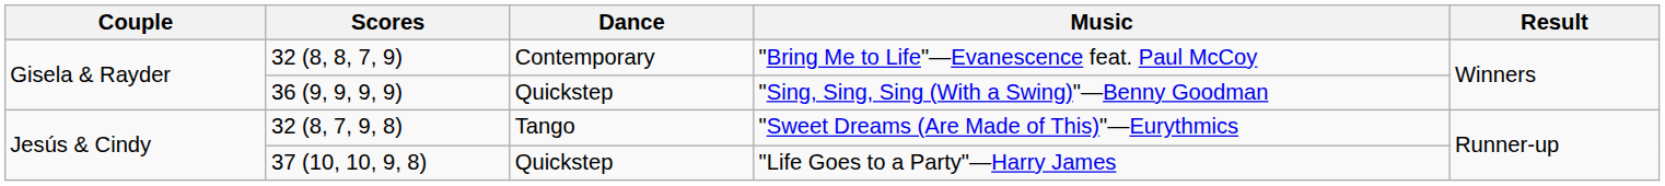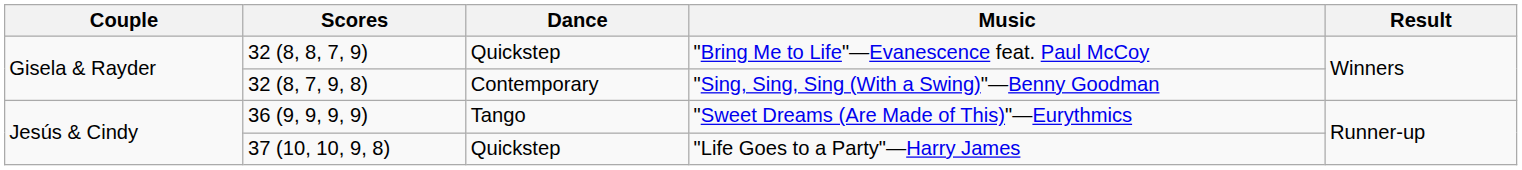"Bring Me to Life"—Evanescence feat. Paul McCoy | Dance: Contemporary -> Quickstep
"Sing, Sing, Sing (With a Swing)"—Benny Goodman | Scores: 36 (9, 9, 9, 9) -> 32 (8, 7, 9, 8)
"Sing, Sing, Sing (With a Swing)"—Benny Goodman | Dance: Quickstep -> Contemporary
"Sweet Dreams (Are Made of This)"—Eurythmics | Scores: 32 (8, 7, 9, 8) -> 36 (9, 9, 9, 9)
